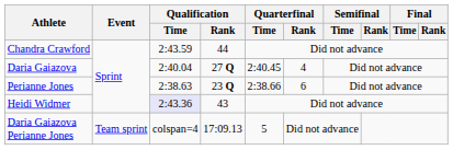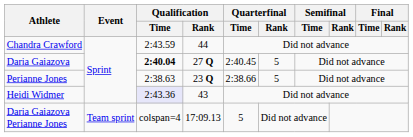Daria Gaiazova | Qualification / Time: normal -> bold
Daria Gaiazova | Quarterfinal / Rank: 4 -> 5
Perianne Jones | Quarterfinal / Rank: 6 -> 5
